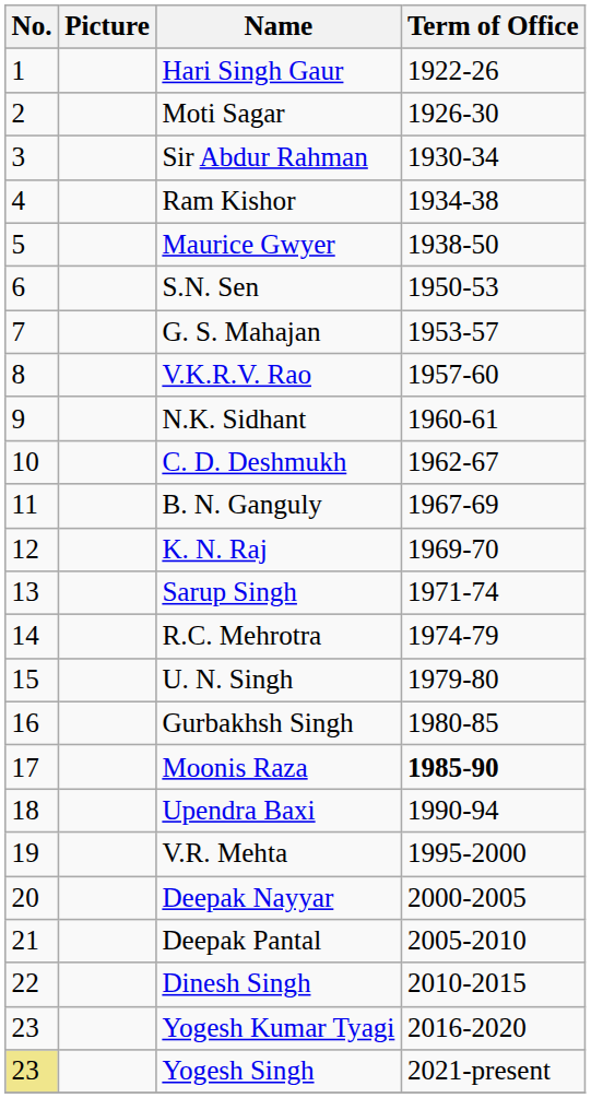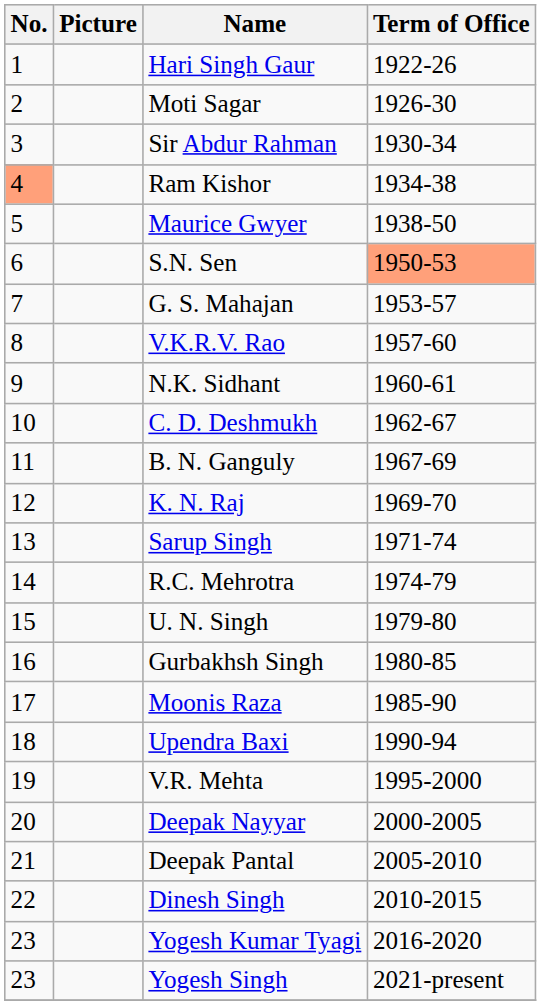Ram Kishor | No.: no background -> lightsalmon background
S.N. Sen | Term of Office: no background -> lightsalmon background
Moonis Raza | Term of Office: bold -> normal
Yogesh Singh | No.: khaki background -> no background
